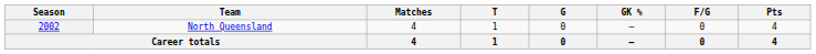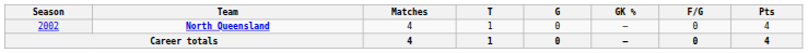2002 | Team: normal -> bold
